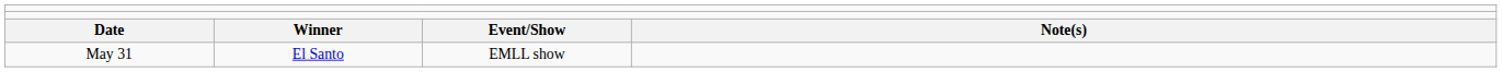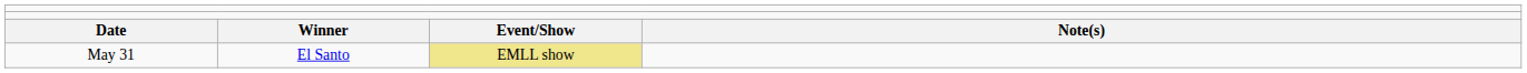May 31 | column 3: no background -> khaki background
